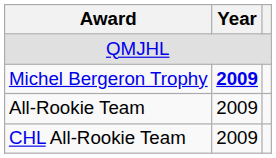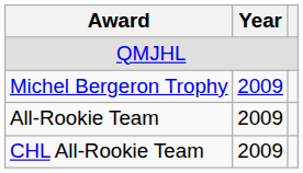Michel Bergeron Trophy | Year: bold -> normal
